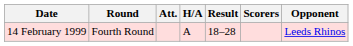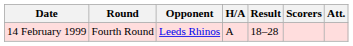columns swapped: Opponent <-> Att.
